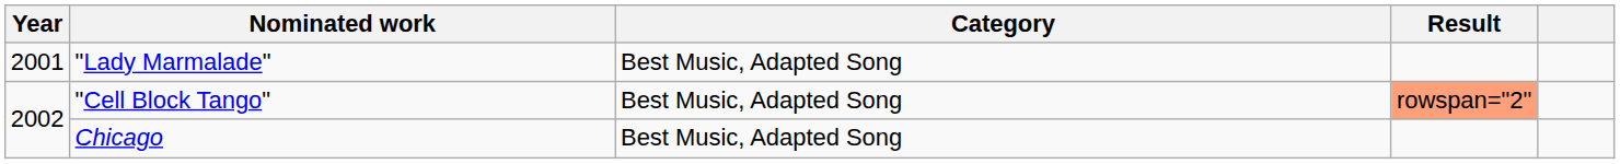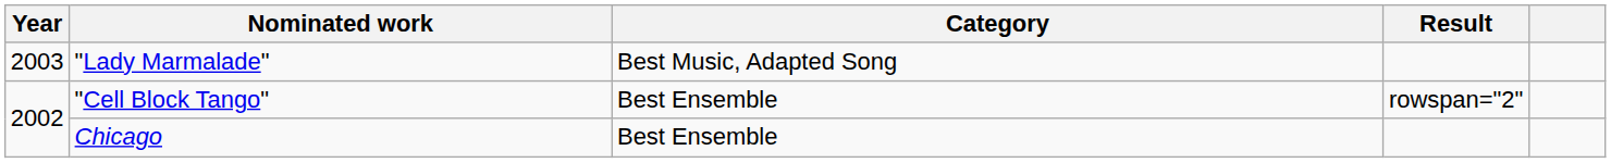"Lady Marmalade" | Year: 2001 -> 2003
"Cell Block Tango" | Category: Best Music, Adapted Song -> Best Ensemble
"Cell Block Tango" | Result: lightsalmon background -> no background
Chicago | Category: Best Music, Adapted Song -> Best Ensemble
